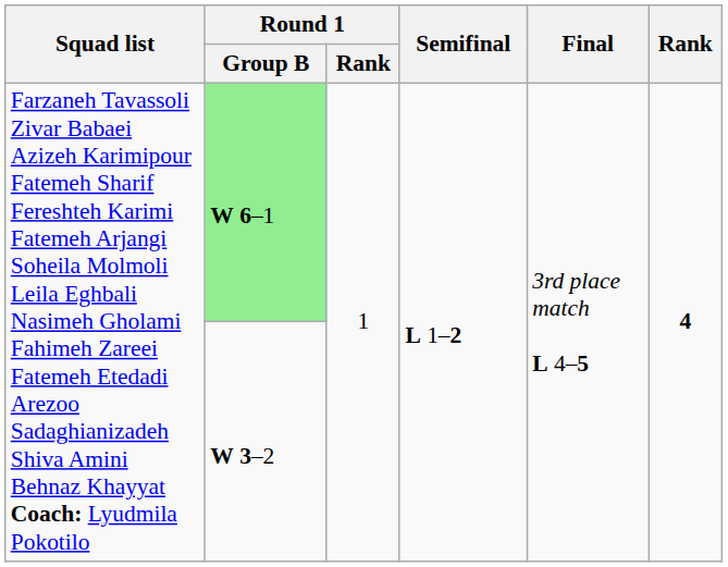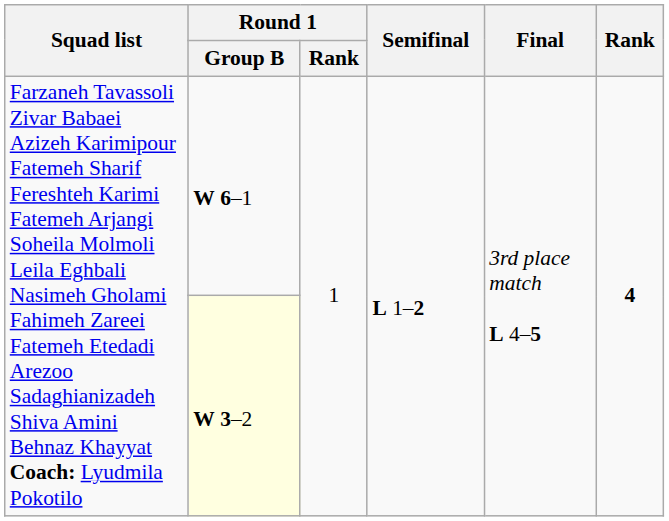W 6–1 | Round 1 / Group B: lightgreen background -> no background
W 3–2 | Round 1 / Group B: no background -> lightyellow background
